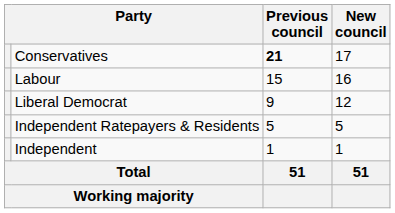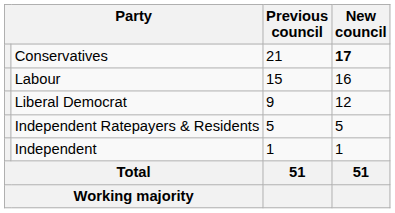Conservatives | Previous council: bold -> normal
Conservatives | New council: normal -> bold
